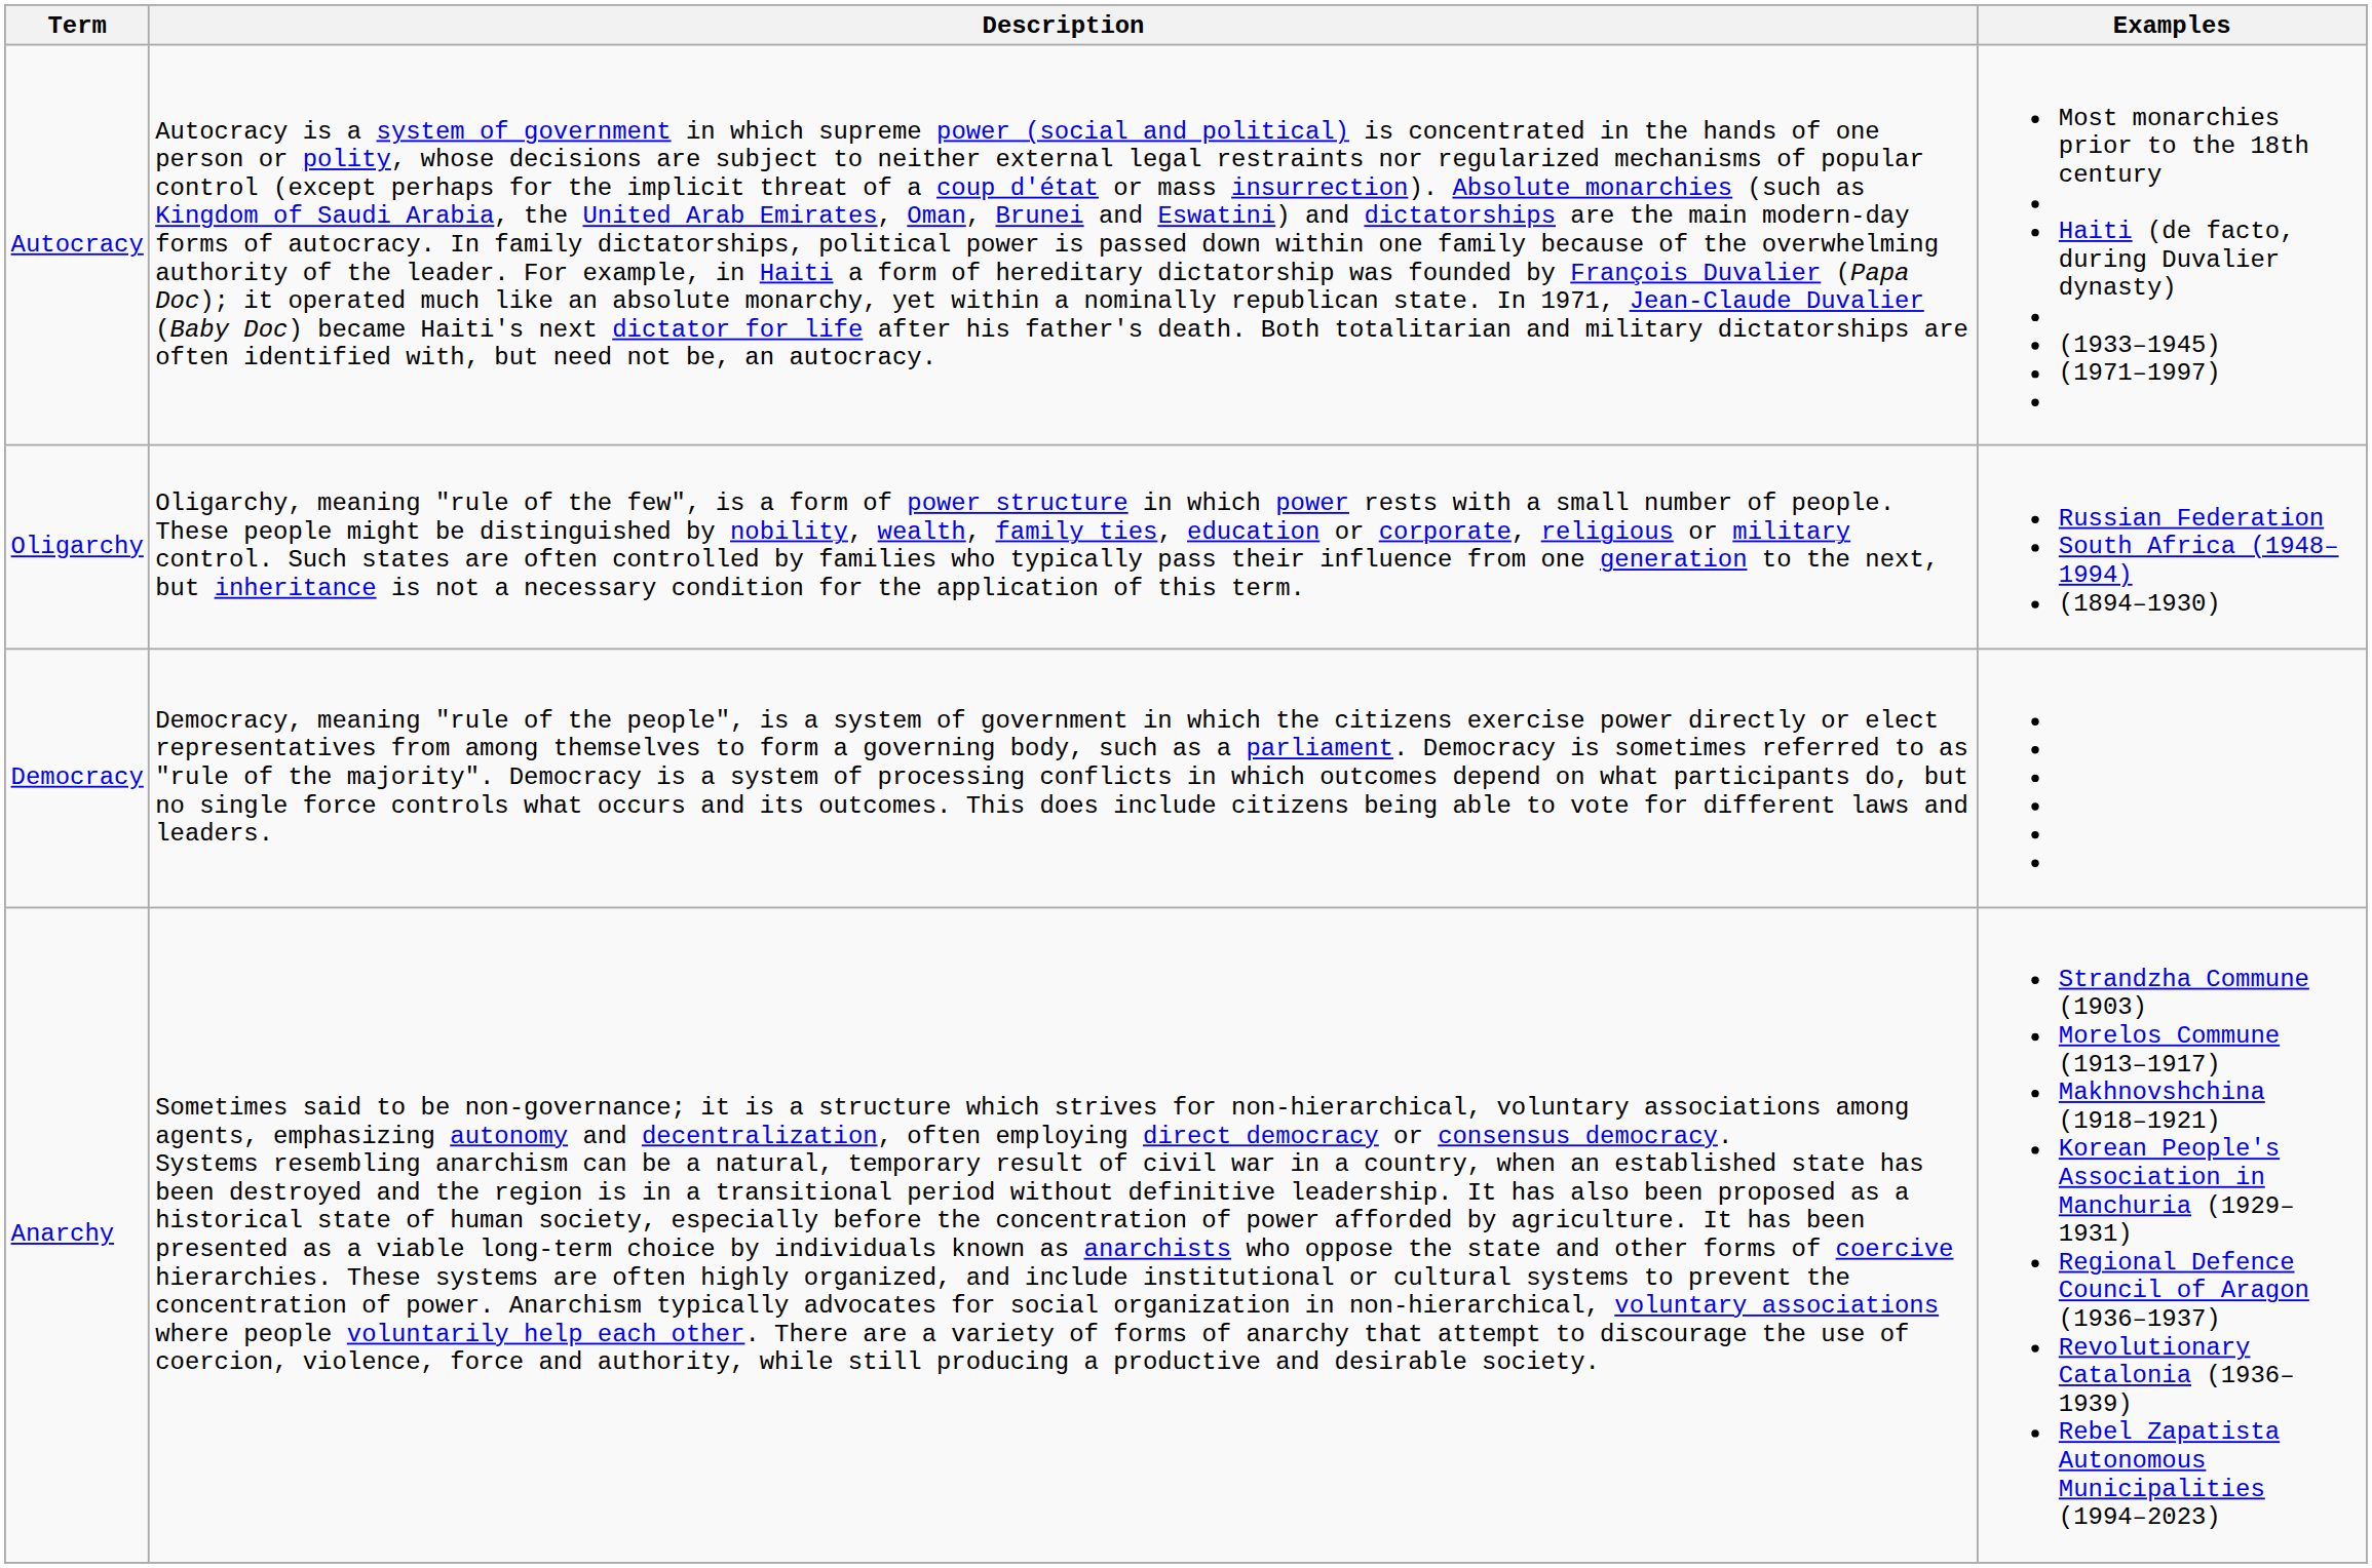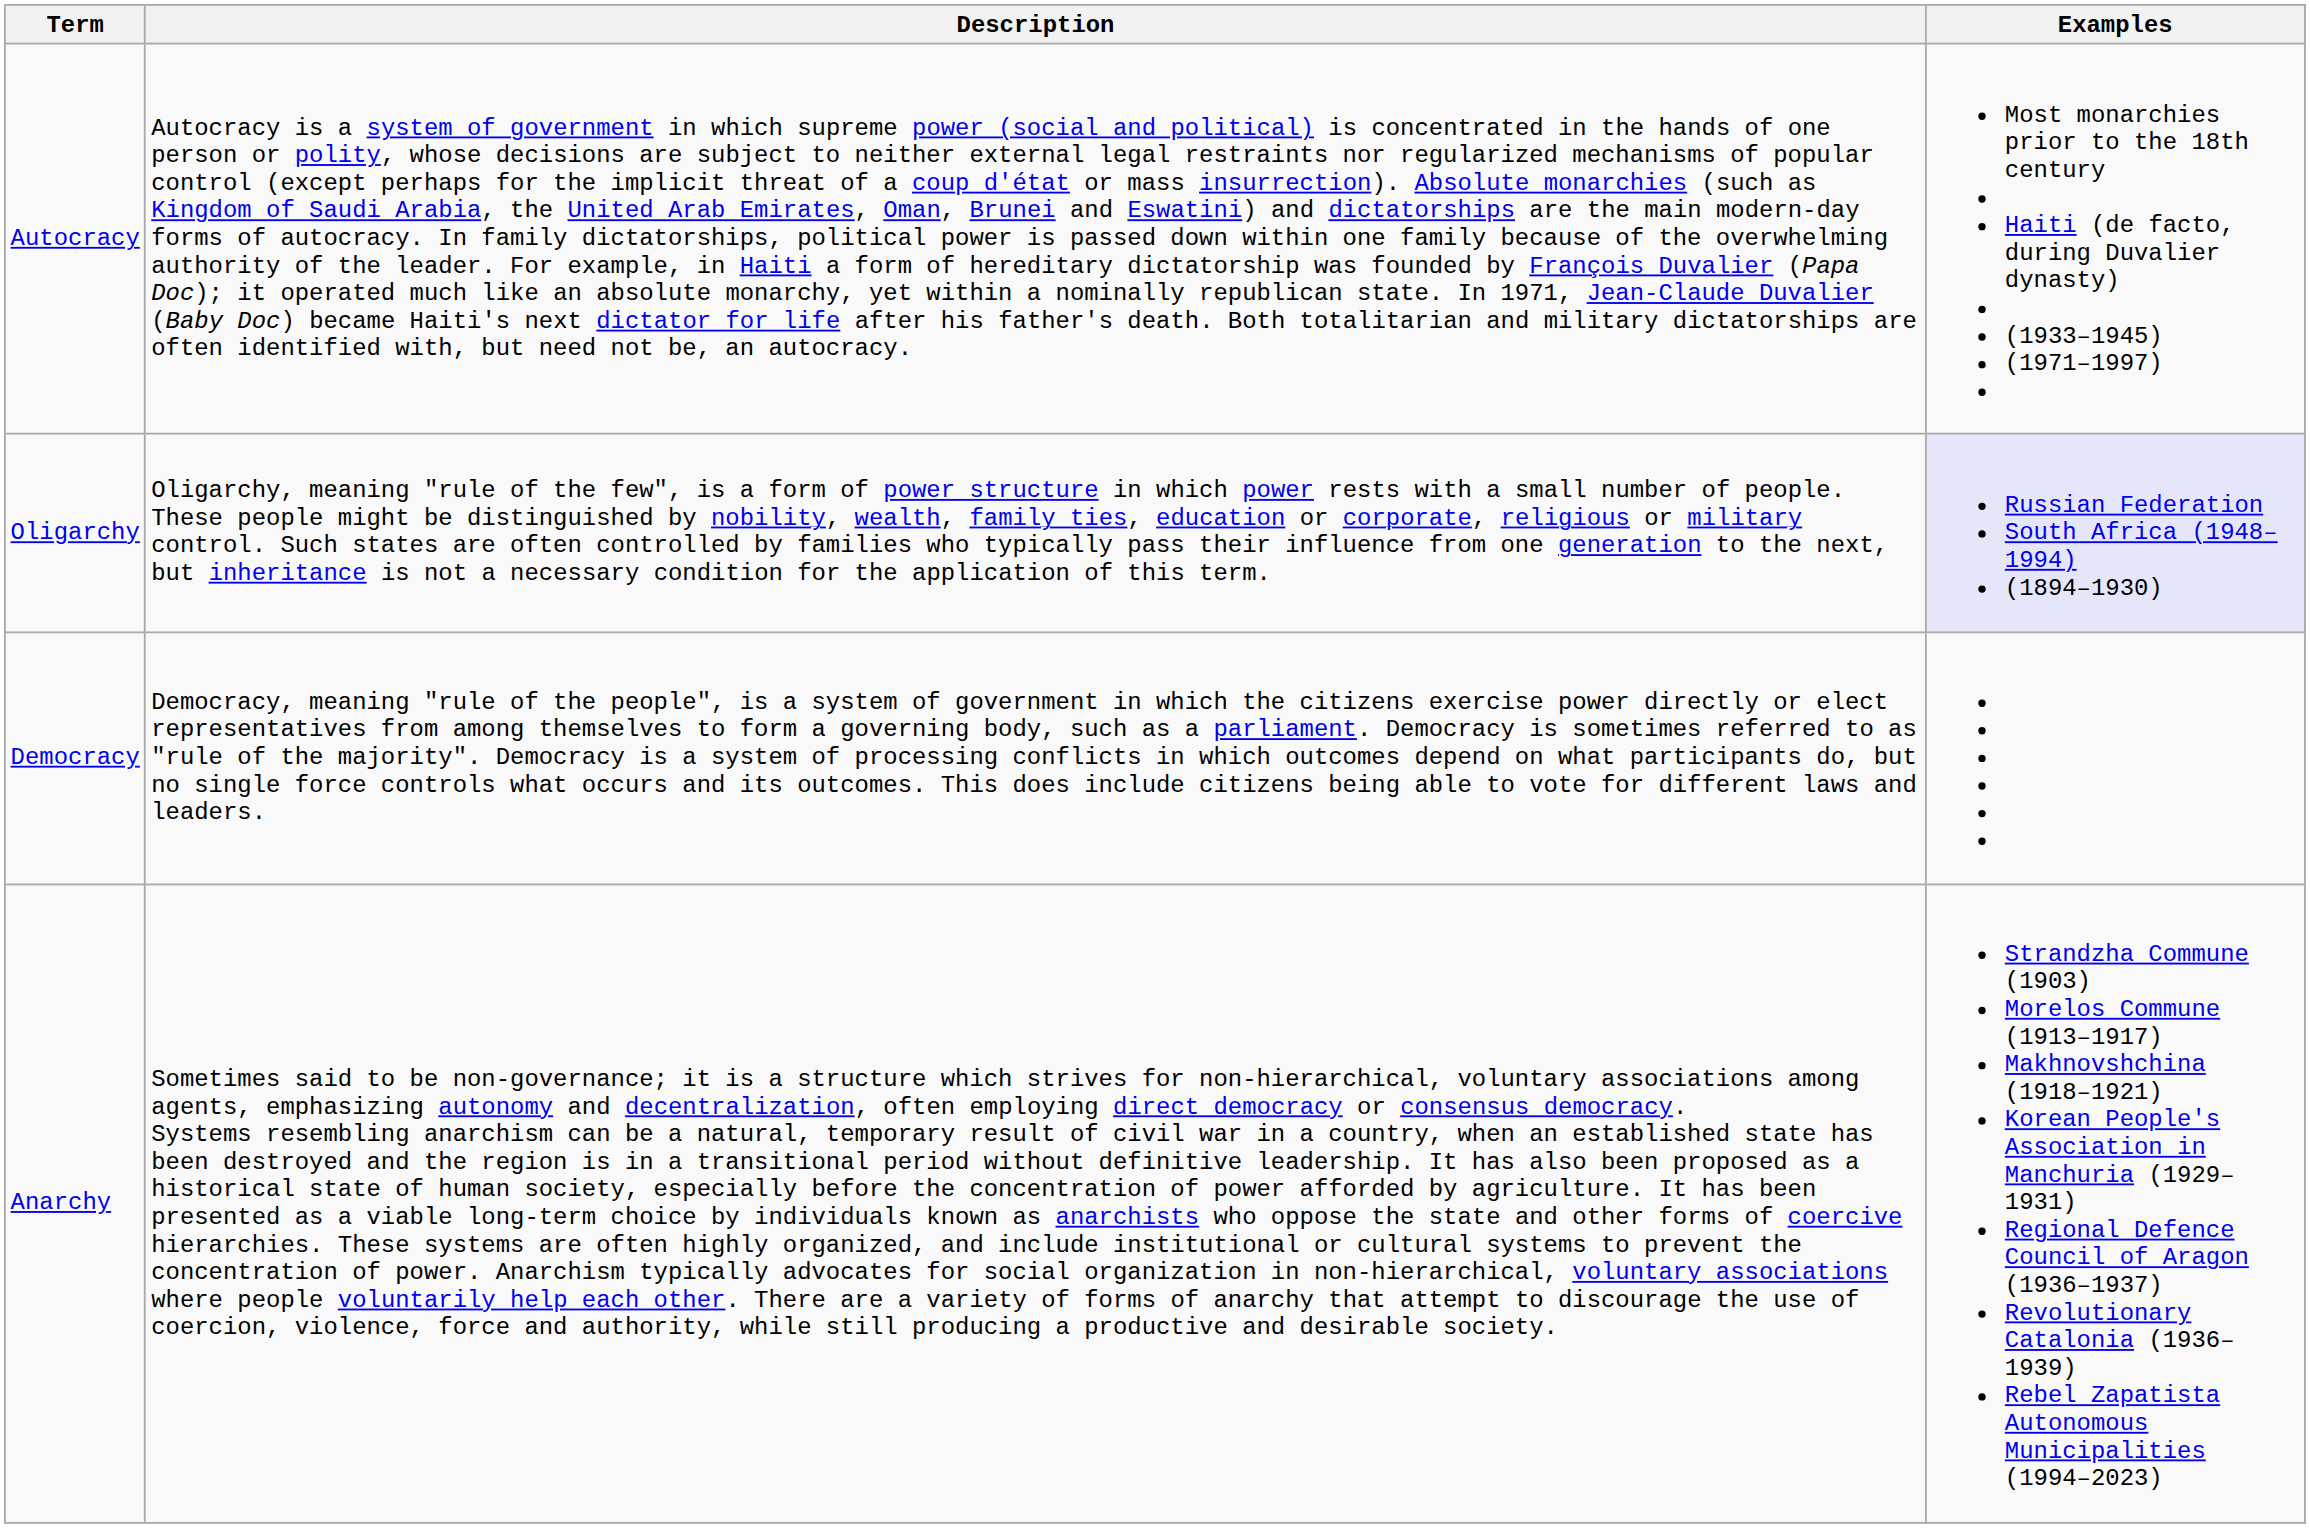Oligarchy | Examples: no background -> lavender background
